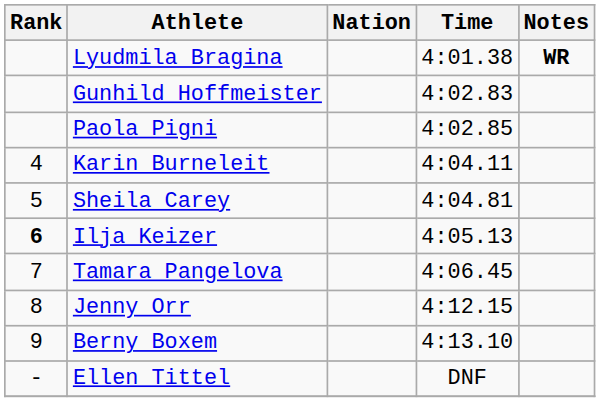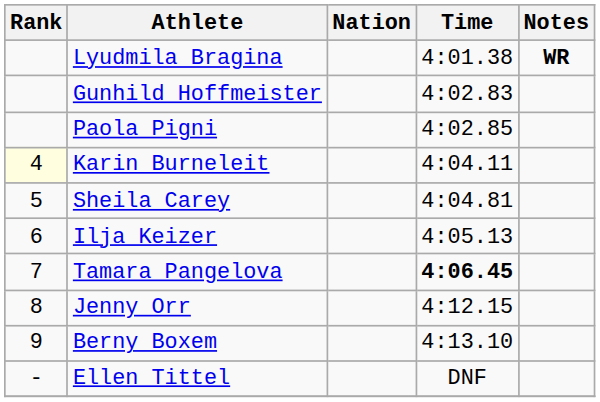Karin Burneleit | Rank: no background -> lightyellow background
Ilja Keizer | Rank: bold -> normal
Tamara Pangelova | Time: normal -> bold
